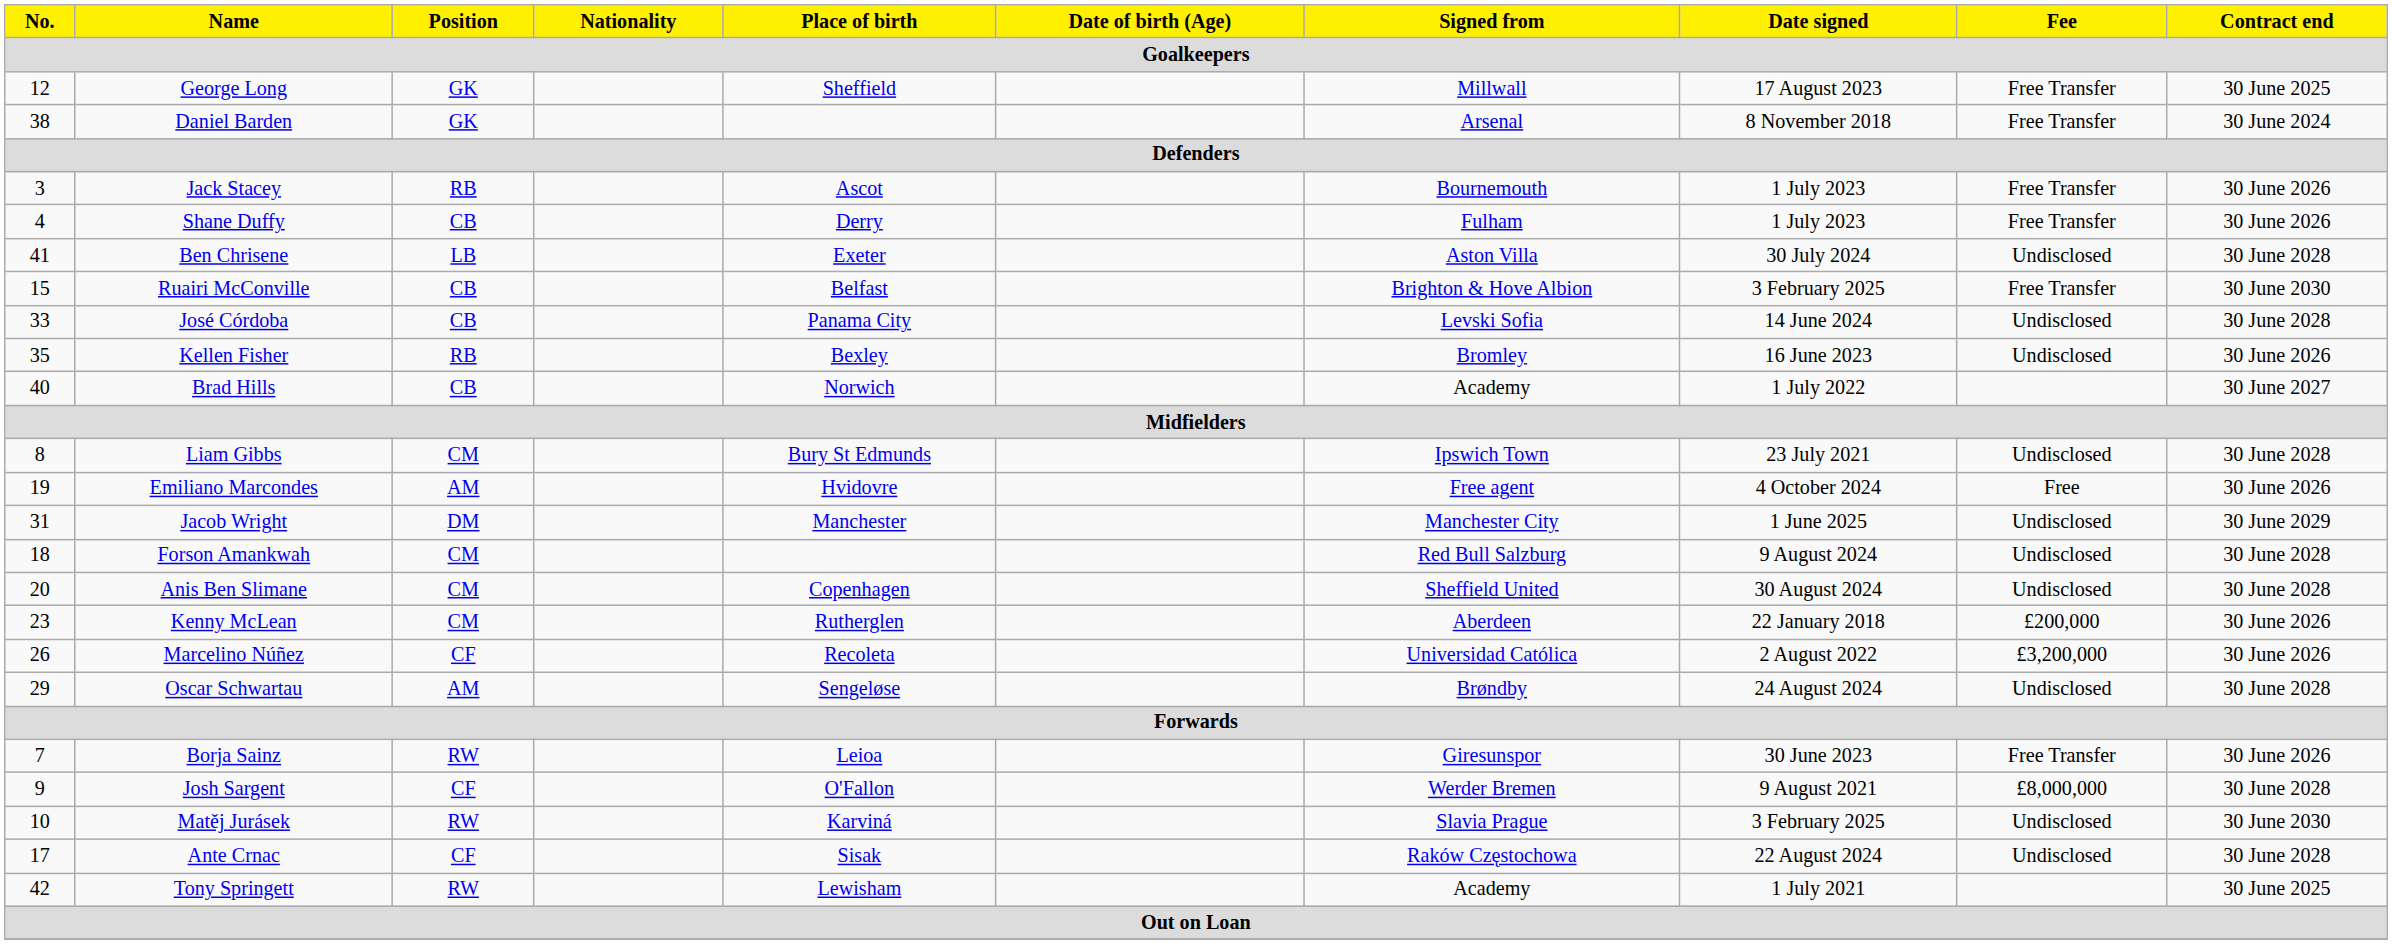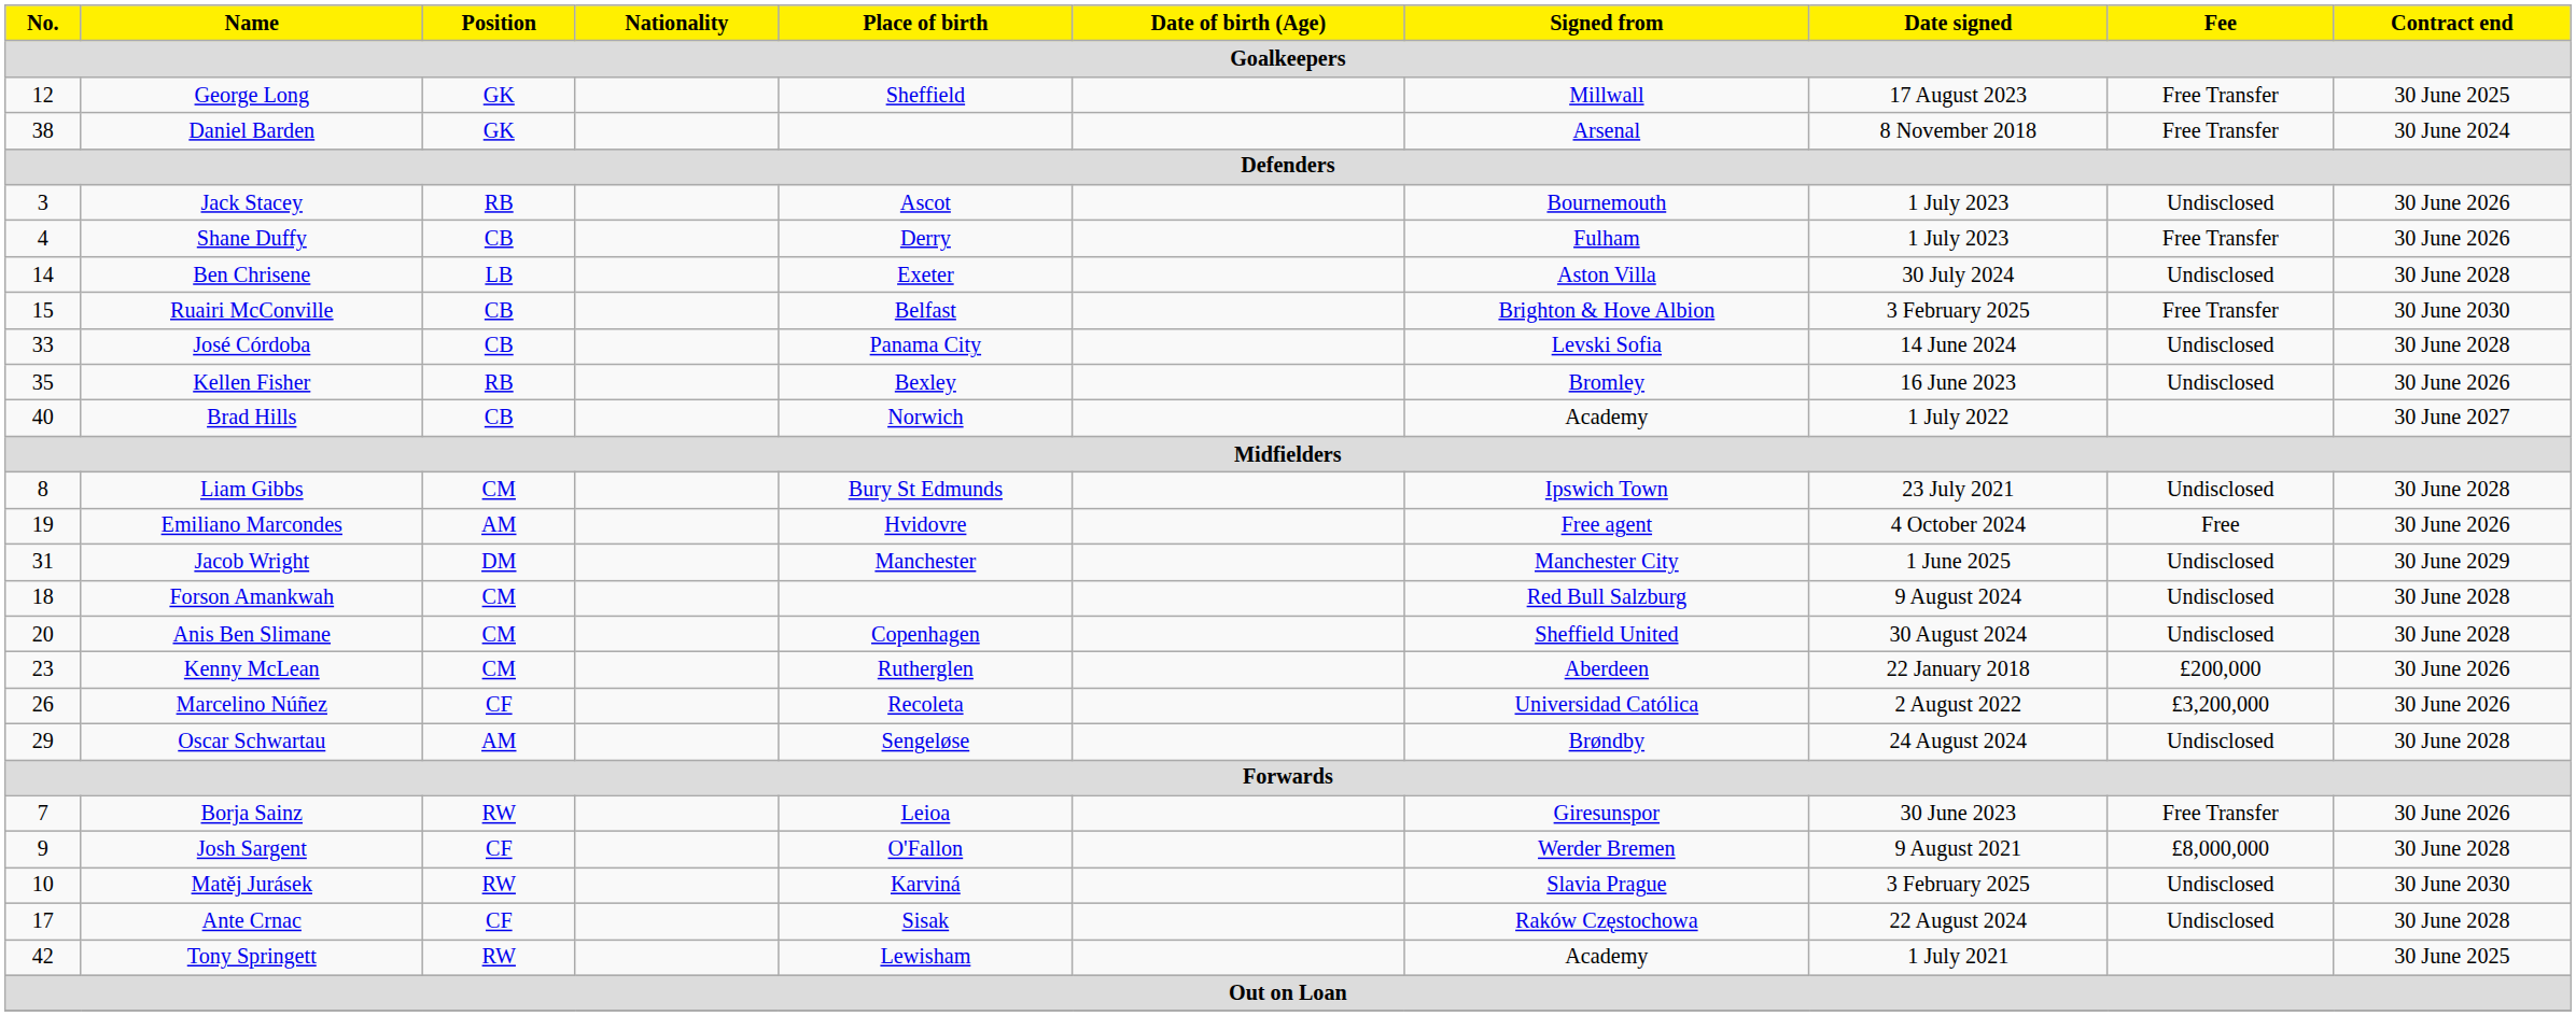Jack Stacey | Fee: Free Transfer -> Undisclosed
Ben Chrisene | No.: 41 -> 14
